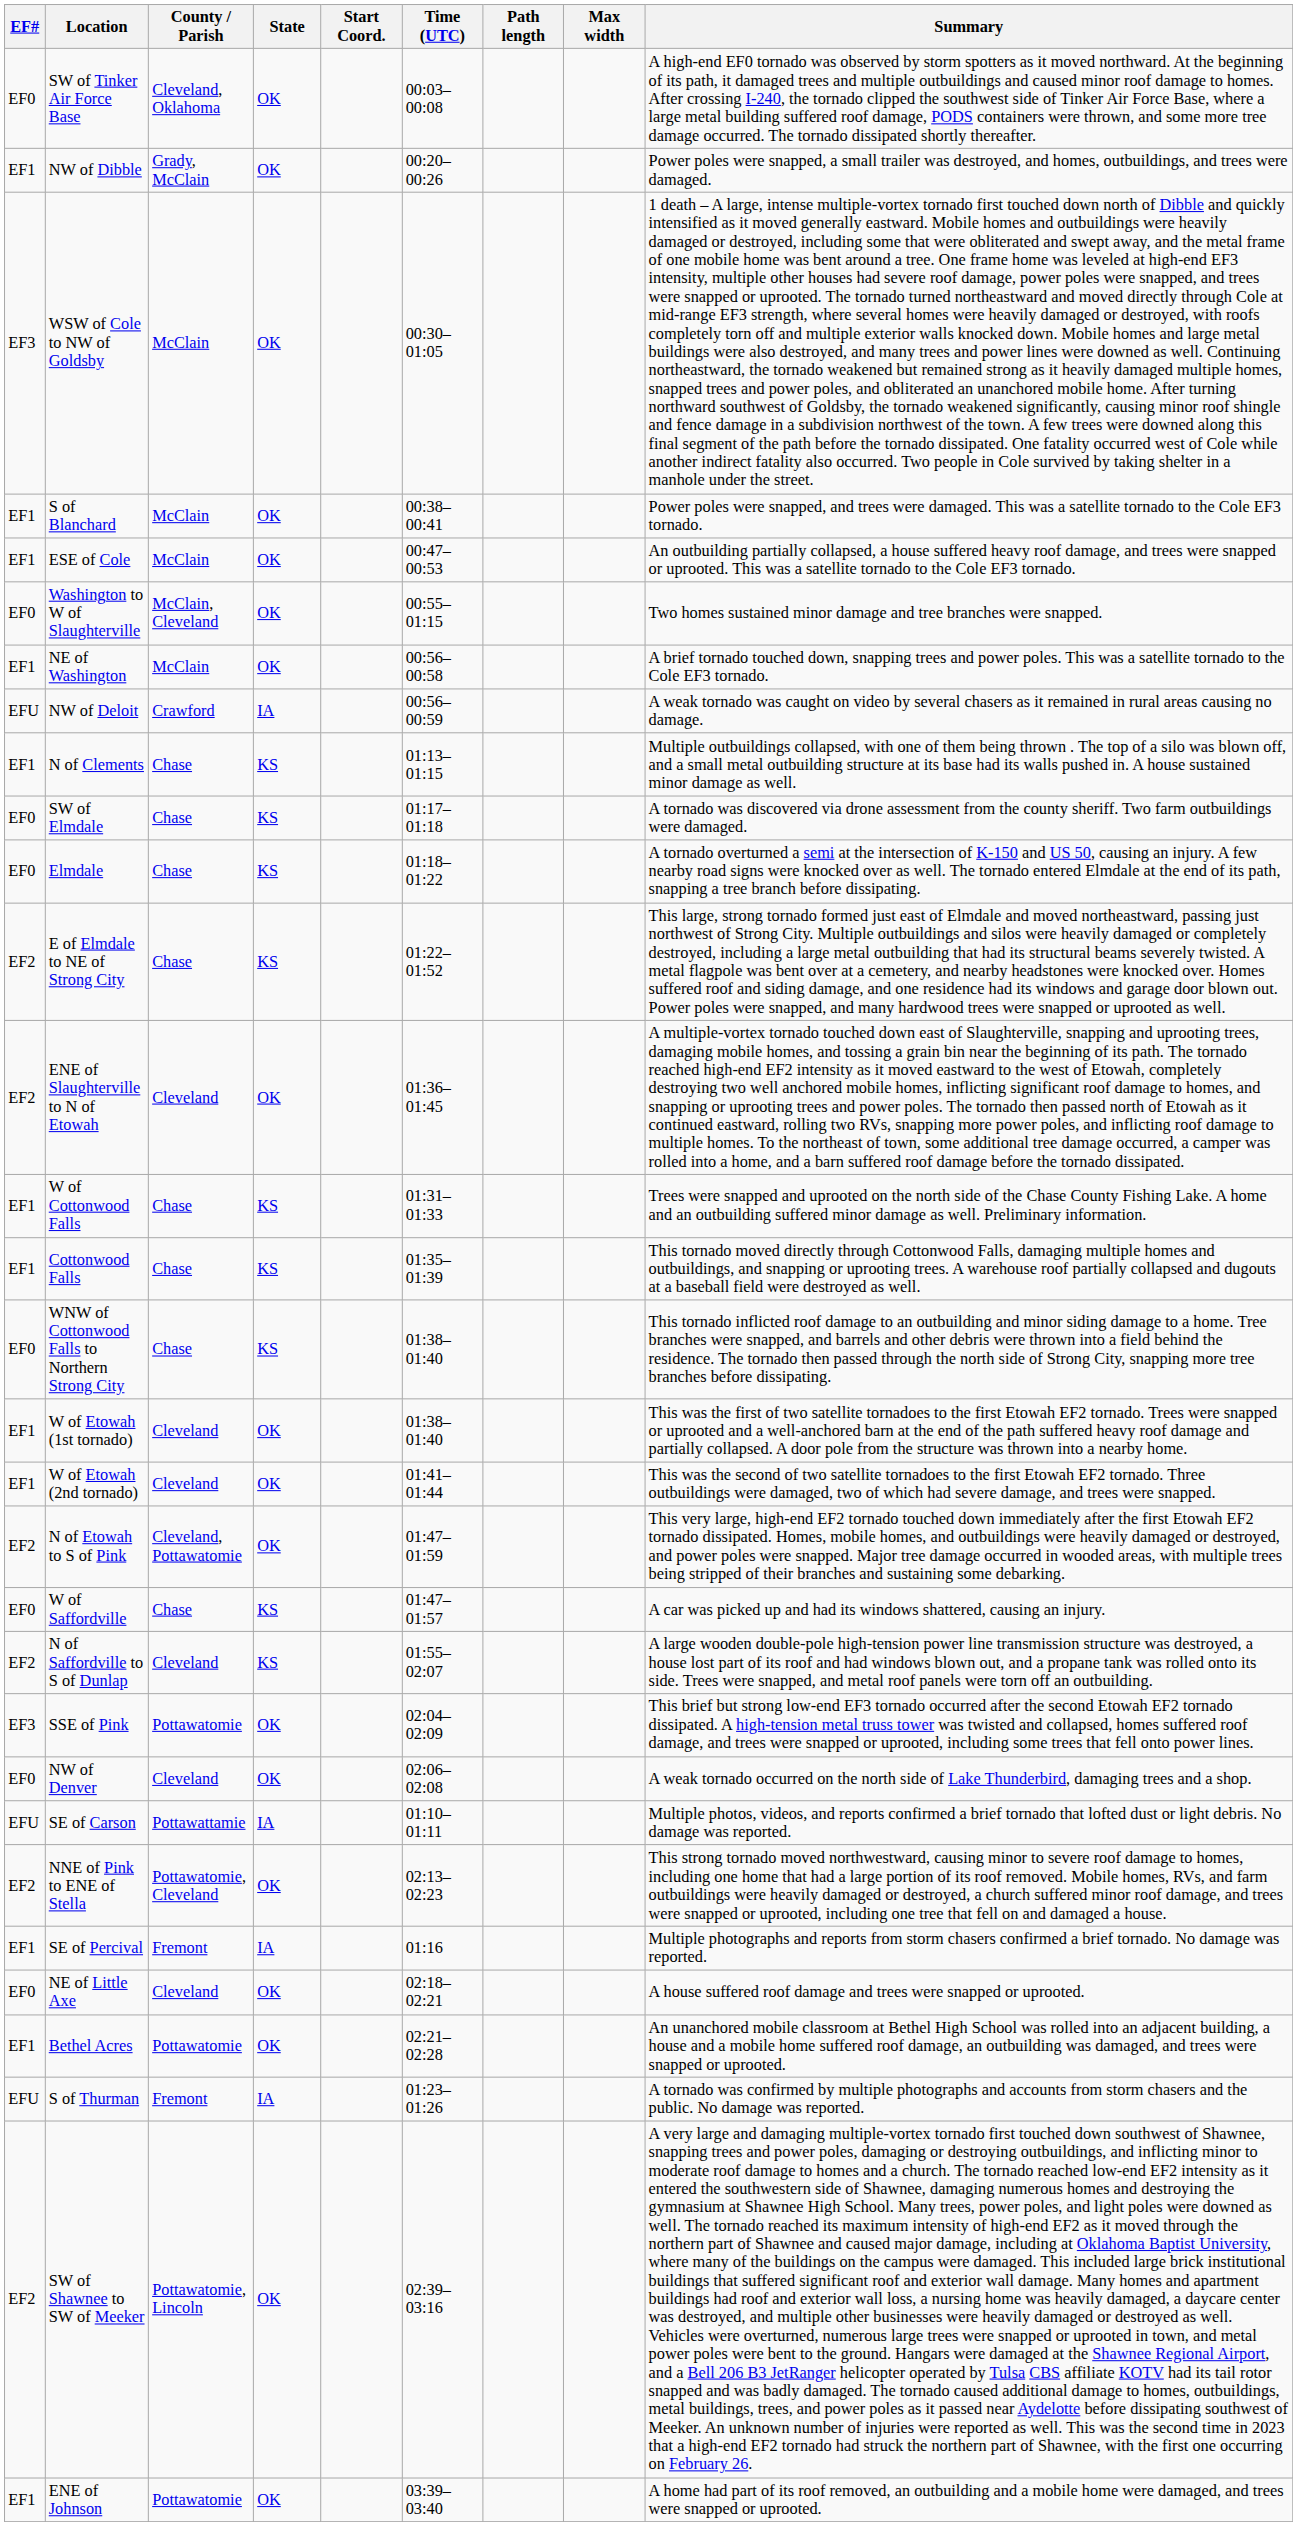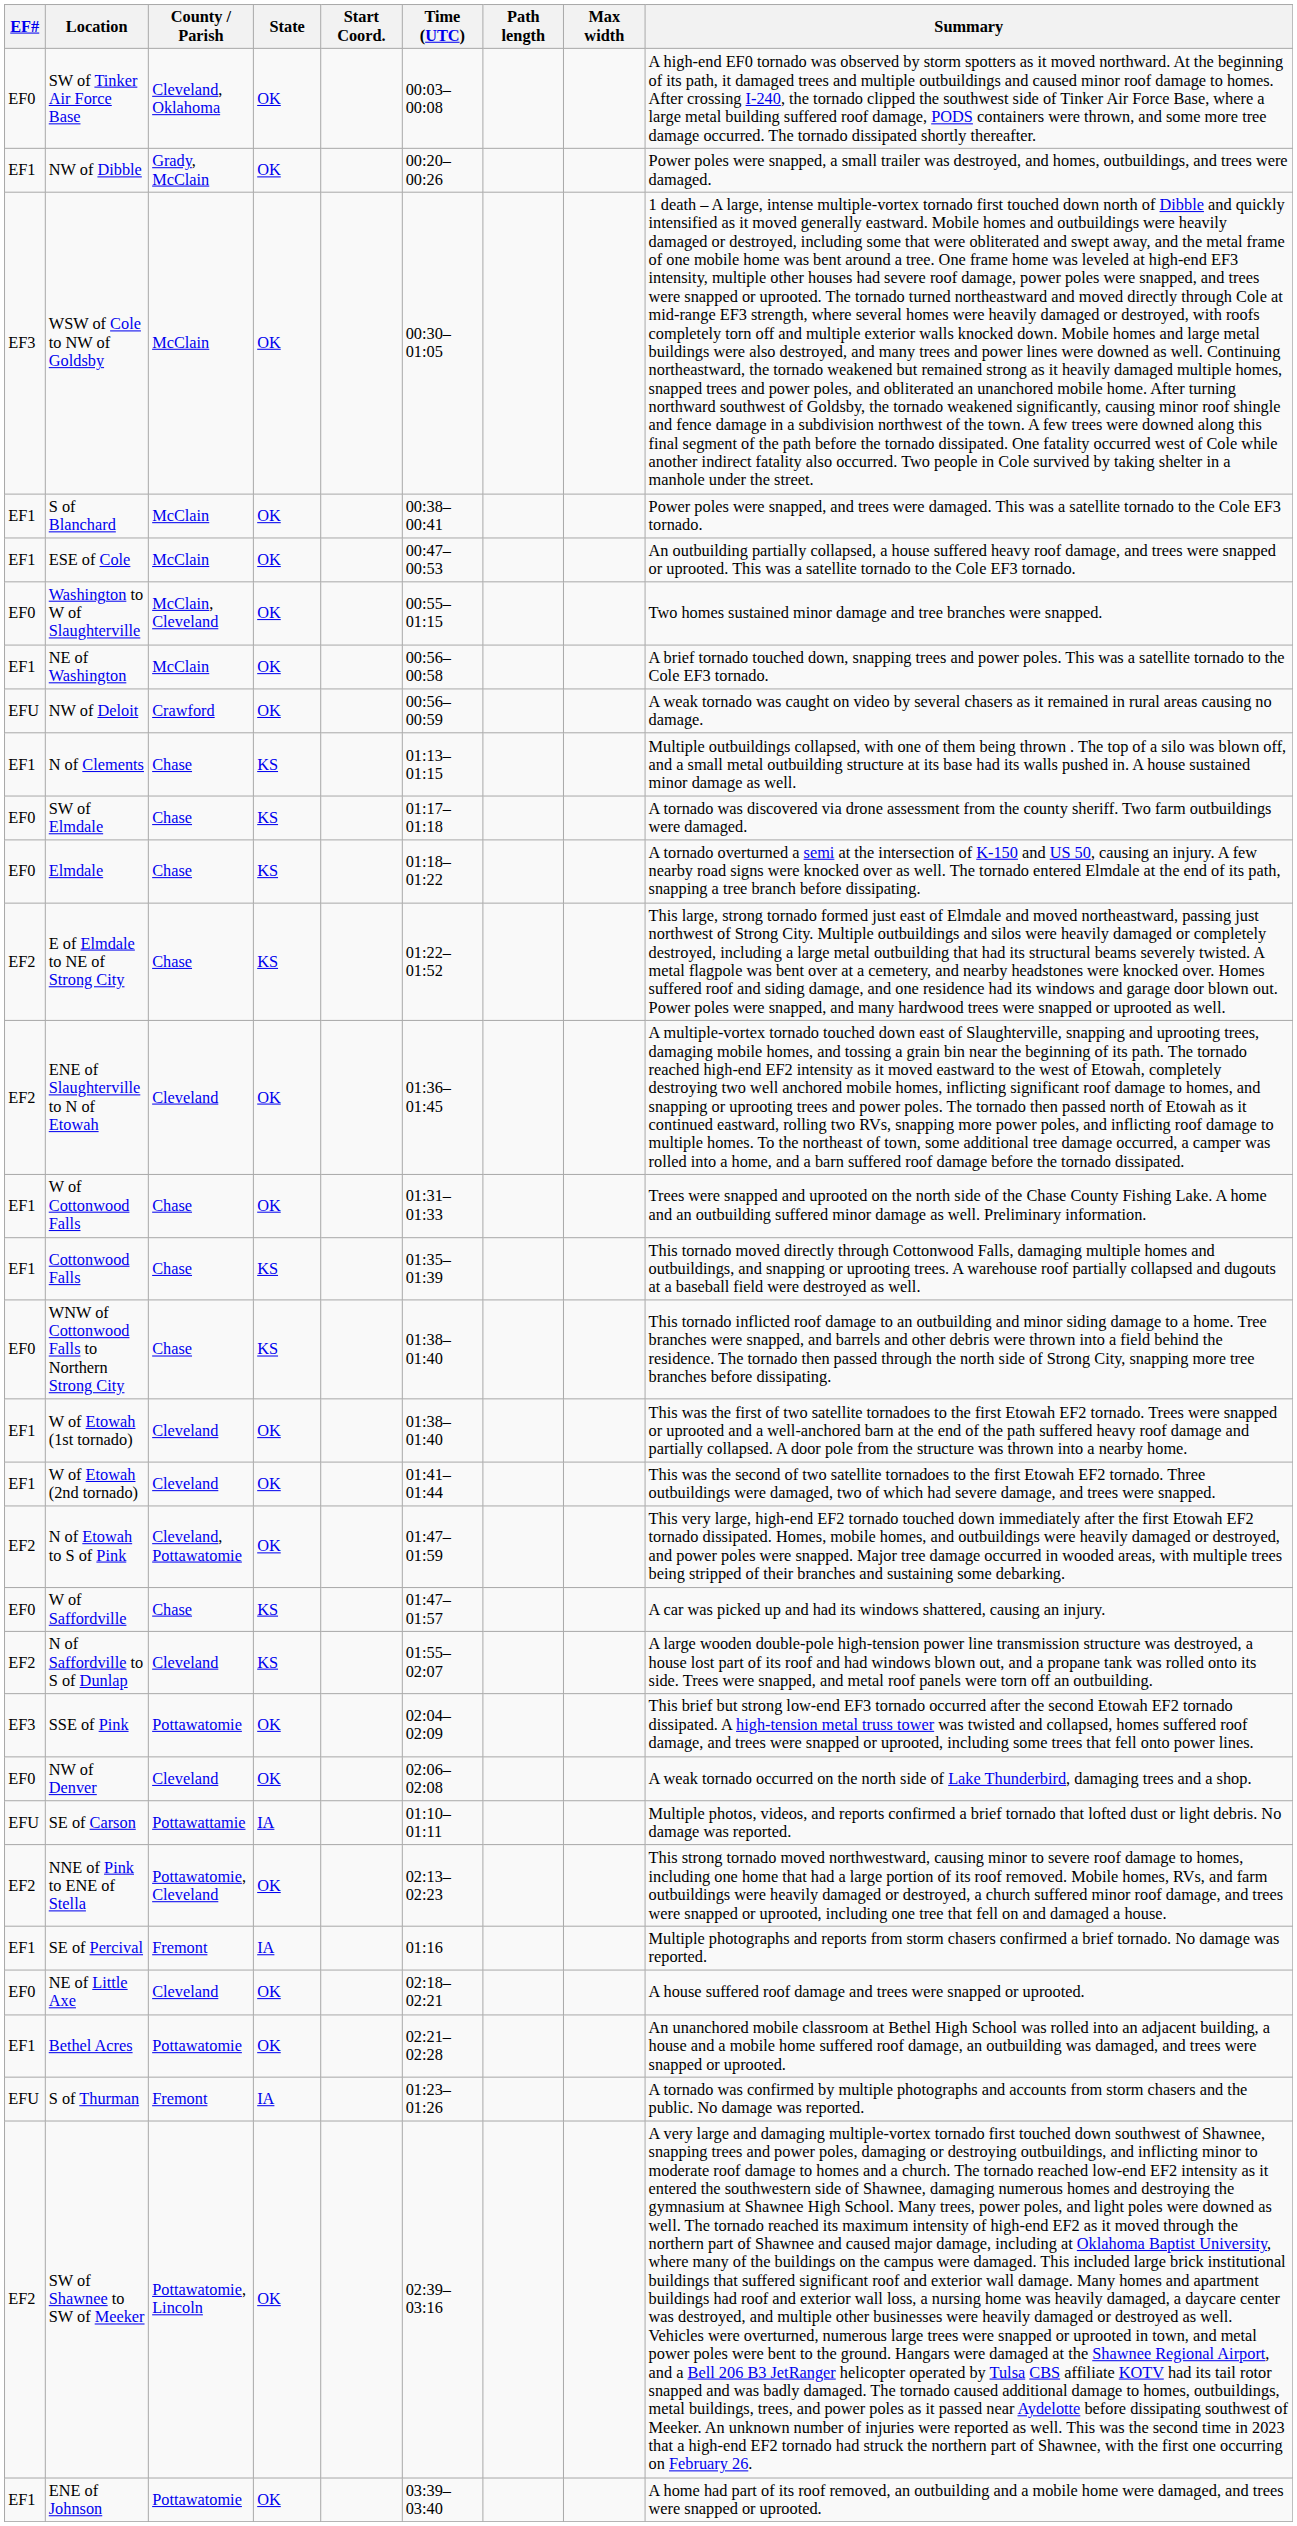NW of Deloit | State: IA -> OK
W of Cottonwood Falls | State: KS -> OK
